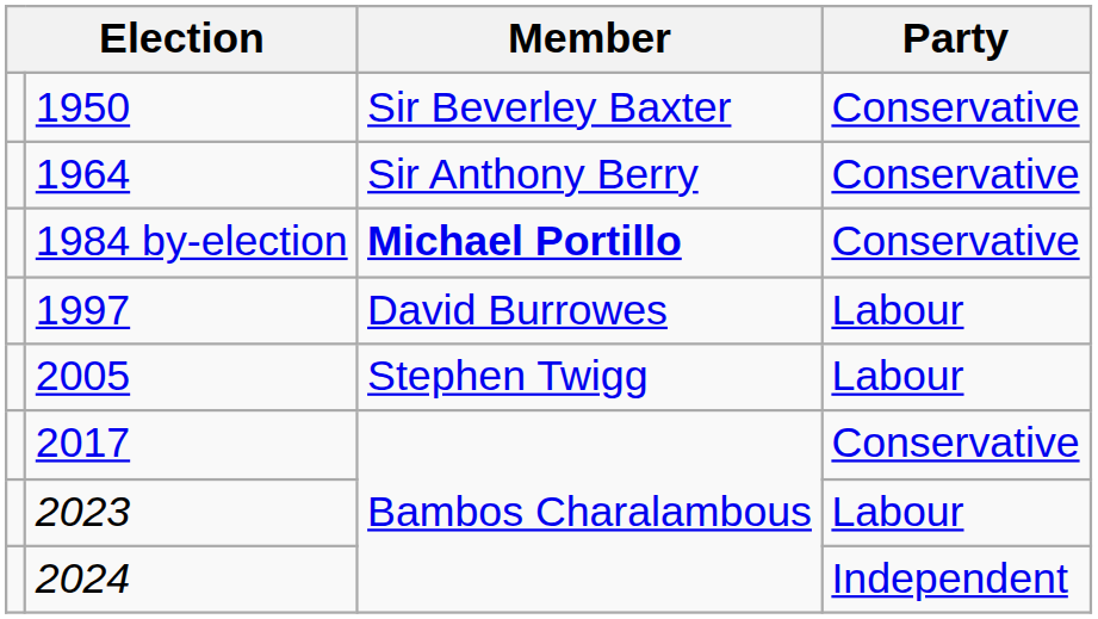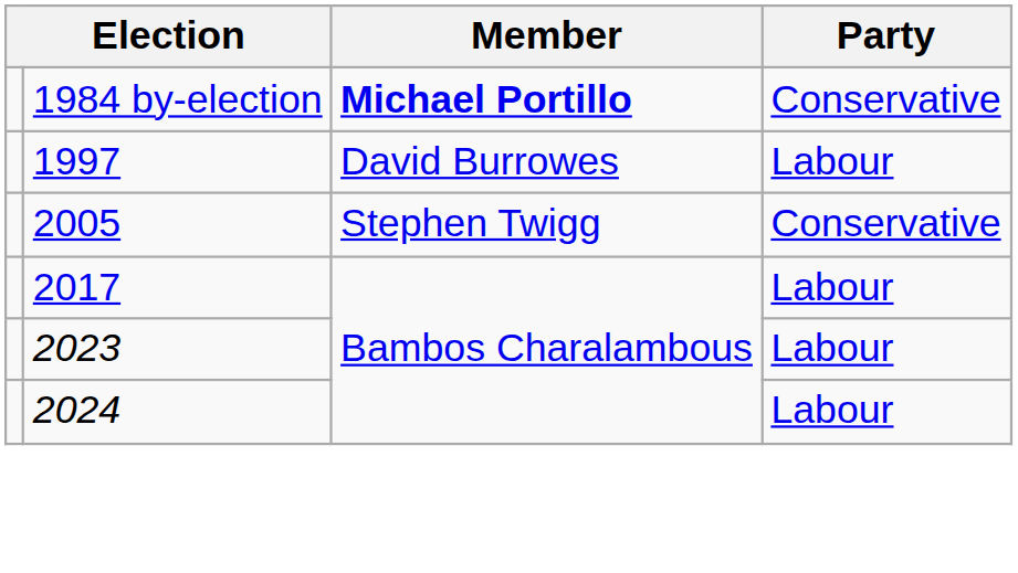- row: 1950 | Sir Beverley Baxter | Conservative
- row: 1964 | Sir Anthony Berry | Conservative
2005 | Party: Labour -> Conservative
2017 | Party: Conservative -> Labour
2024 | Party: Independent -> Labour
